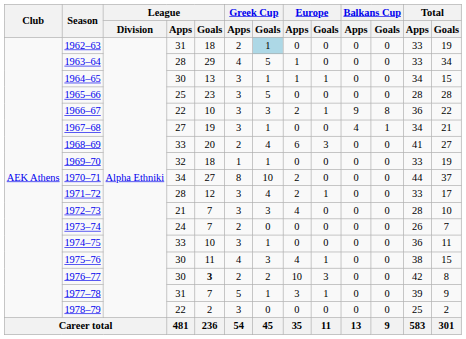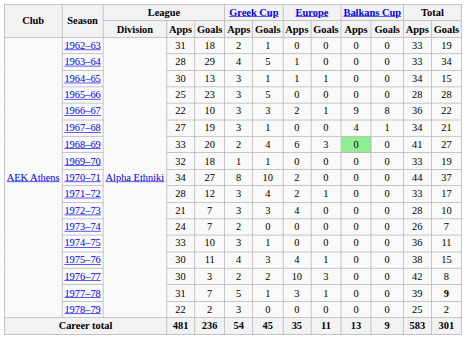1962–63 | Greek Cup / Goals: lightblue background -> no background
1968–69 | Balkans Cup / Apps: no background -> lightgreen background
1976–77 | League / Goals: bold -> normal
1977–78 | Total / Goals: normal -> bold
